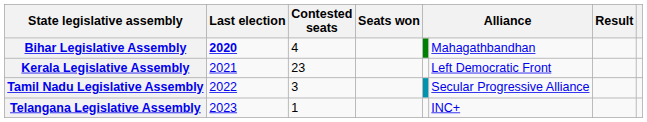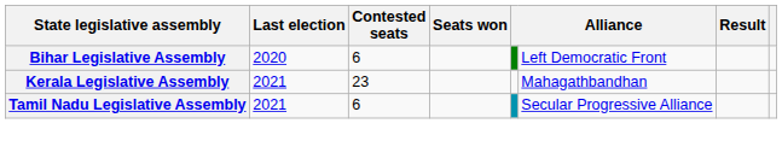Bihar Legislative Assembly | Last election: bold -> normal
Bihar Legislative Assembly | Contested seats: 4 -> 6
Bihar Legislative Assembly | column 6: Mahagathbandhan -> Left Democratic Front
Kerala Legislative Assembly | column 6: Left Democratic Front -> Mahagathbandhan
Tamil Nadu Legislative Assembly | Last election: 2022 -> 2021
Tamil Nadu Legislative Assembly | Contested seats: 3 -> 6
- row: Telangana Legislative Assembly | 2023 | 1 | INC+
